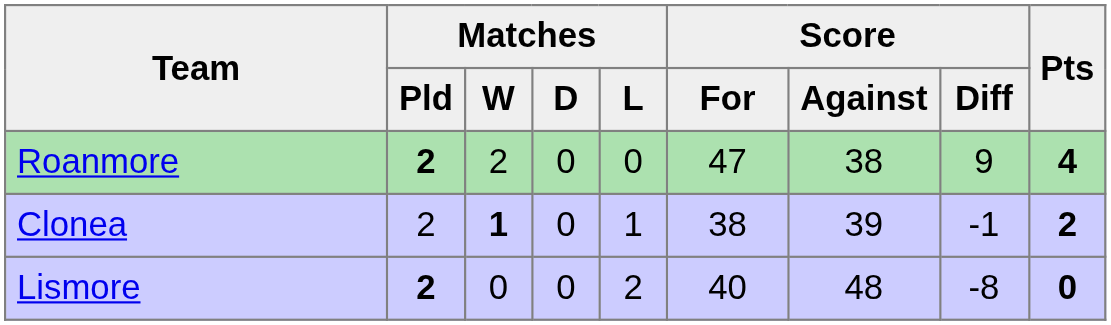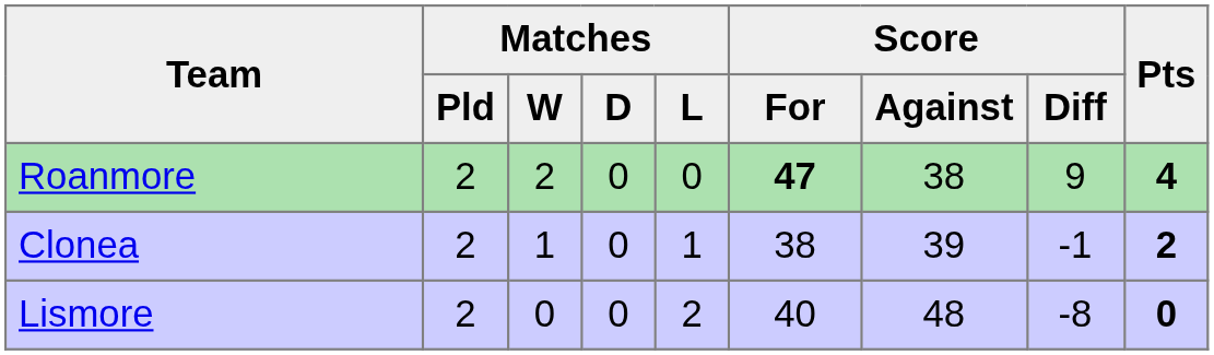Roanmore | Matches / Pld: bold -> normal
Roanmore | Score / For: normal -> bold
Clonea | Matches / W: bold -> normal
Lismore | Matches / Pld: bold -> normal
